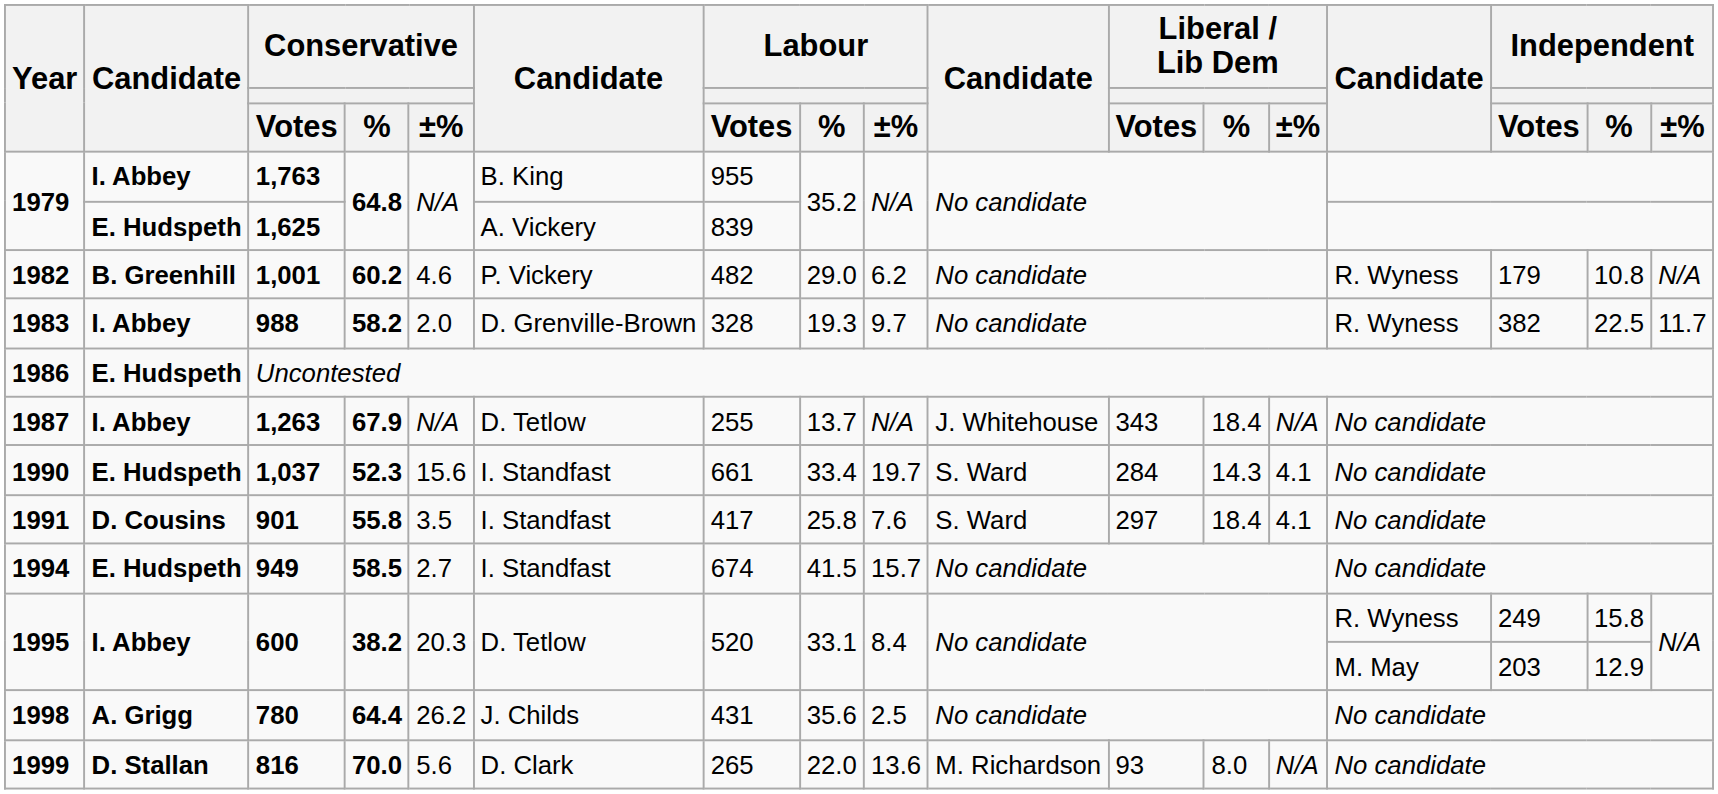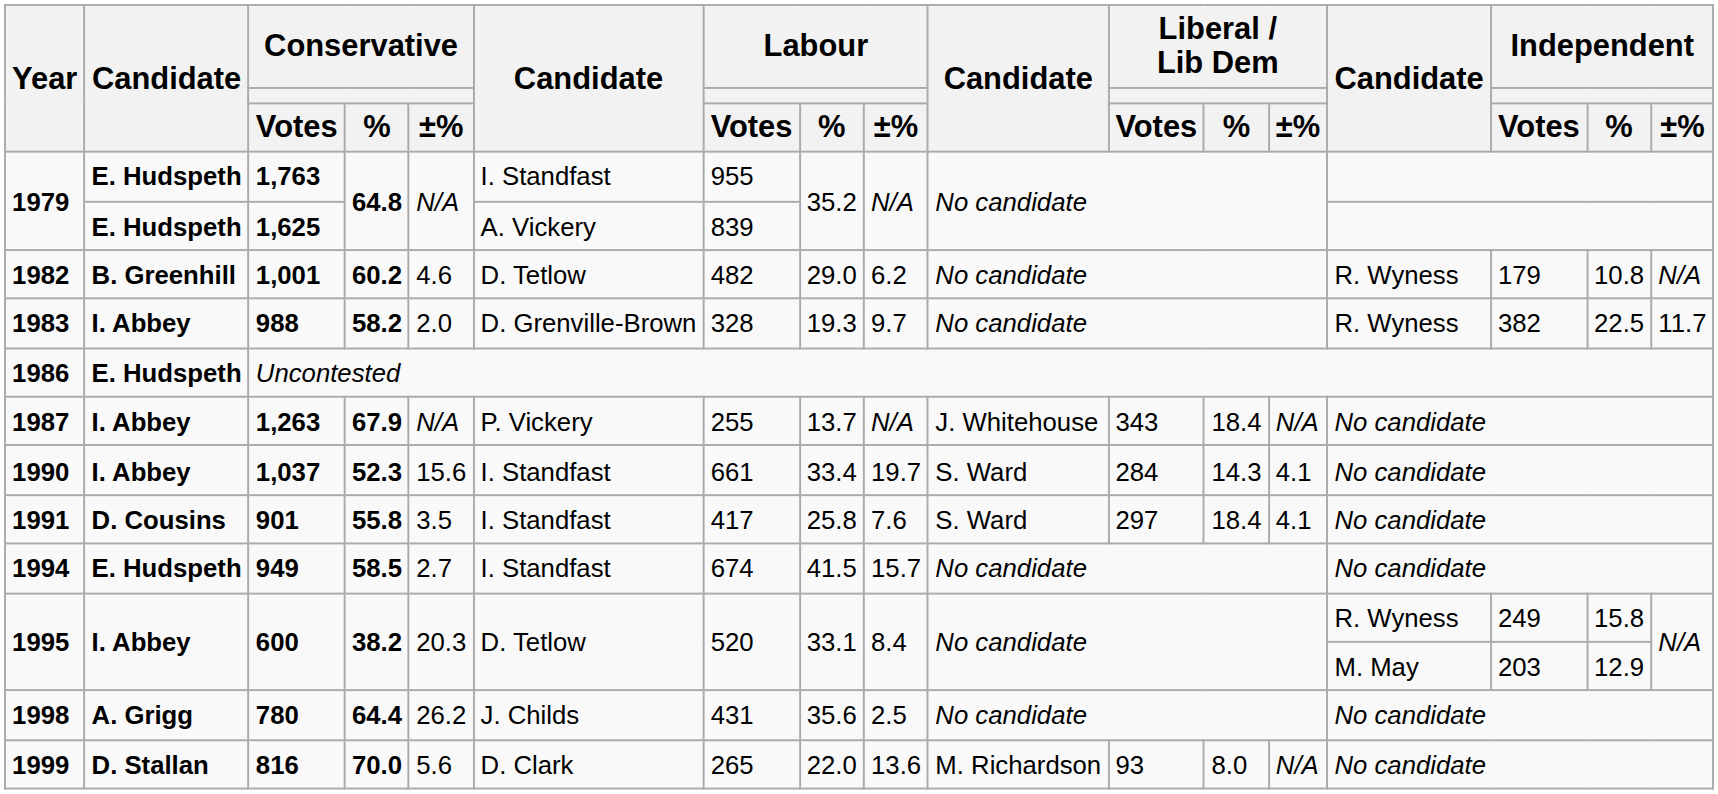1,763 | column 2: I. Abbey -> E. Hudspeth
1,763 | column 6: B. King -> I. Standfast
1,001 | column 6: P. Vickery -> D. Tetlow
1,263 | column 6: D. Tetlow -> P. Vickery
1,037 | column 2: E. Hudspeth -> I. Abbey
